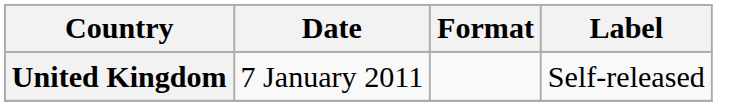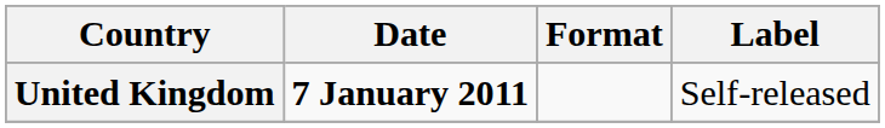United Kingdom | Date: normal -> bold
